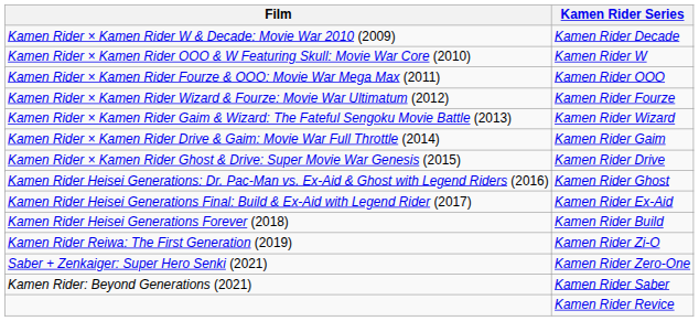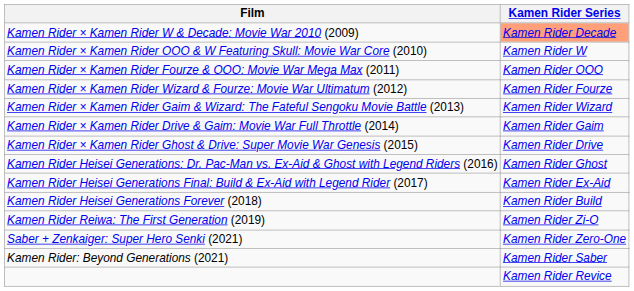row 2 | Kamen Rider Series: no background -> lightsalmon background
